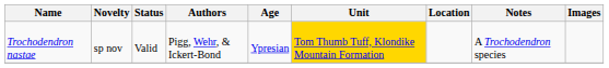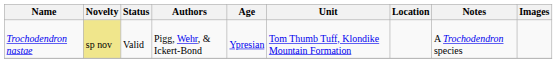Trochodendron nastae | Novelty: no background -> khaki background
Trochodendron nastae | Unit: gold background -> no background
